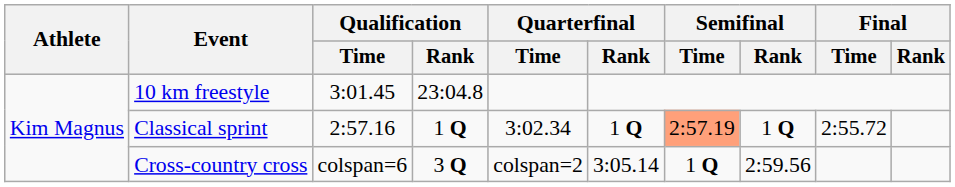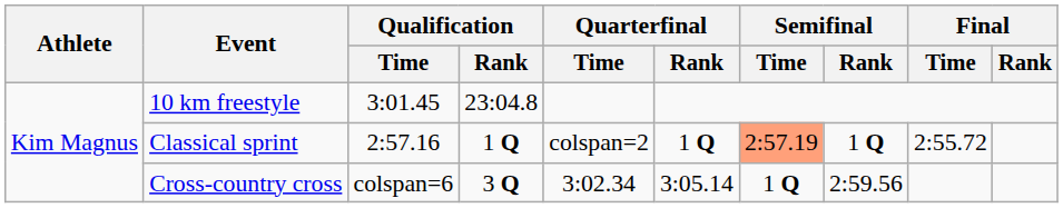Classical sprint | Quarterfinal / Time: 3:02.34 -> colspan=2
Cross-country cross | Quarterfinal / Time: colspan=2 -> 3:02.34
